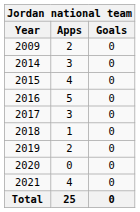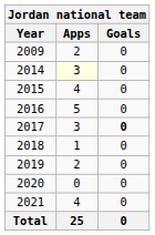2014 | Apps: no background -> lightyellow background
2017 | Goals: normal -> bold
